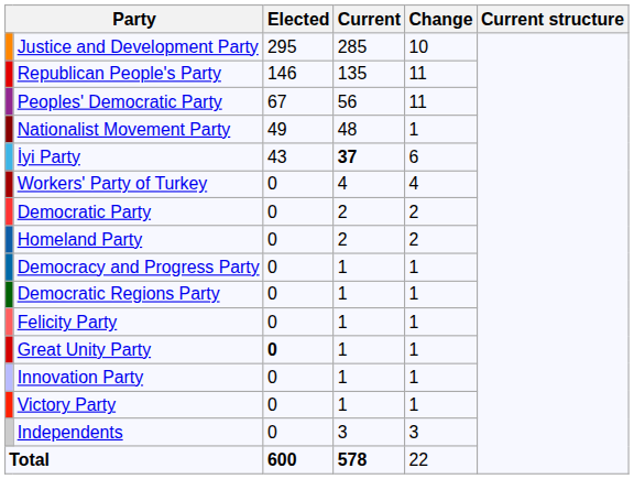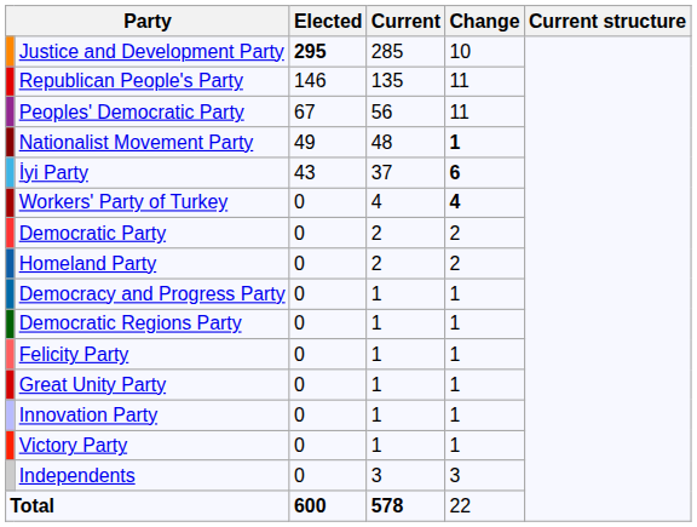Justice and Development Party | Elected: normal -> bold
Nationalist Movement Party | Change: normal -> bold
İyi Party | Current: bold -> normal
İyi Party | Change: normal -> bold
Workers' Party of Turkey | Change: normal -> bold
Great Unity Party | Elected: bold -> normal
